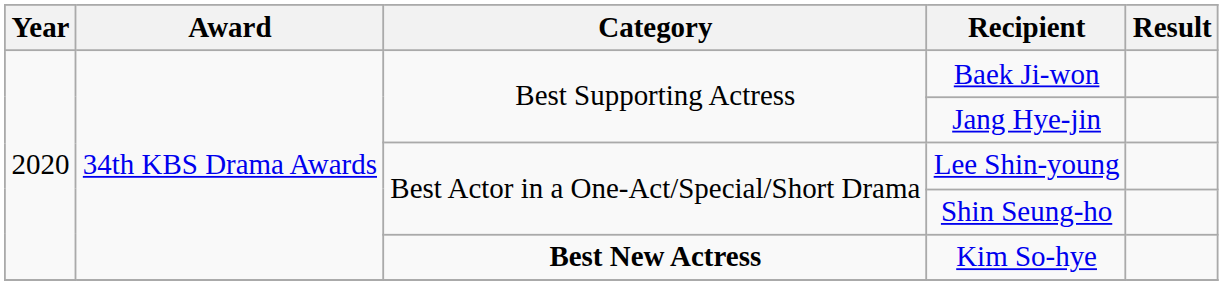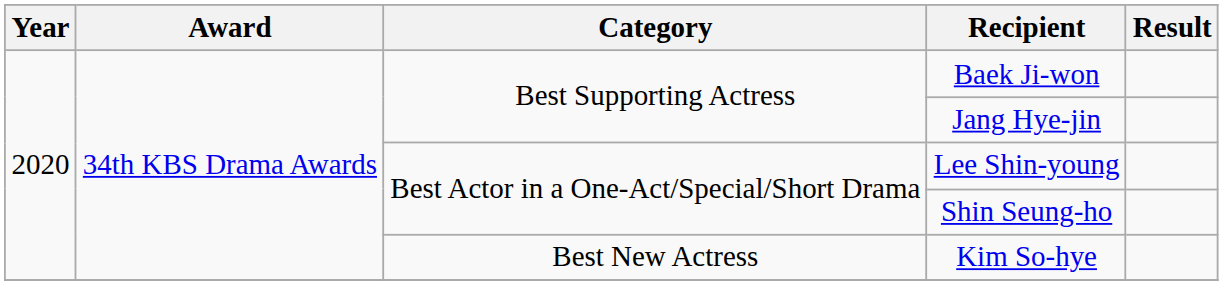Kim So-hye | Category: bold -> normal
